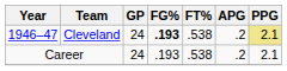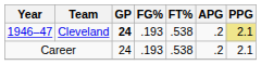1946–47 | GP: normal -> bold
1946–47 | FG%: bold -> normal
